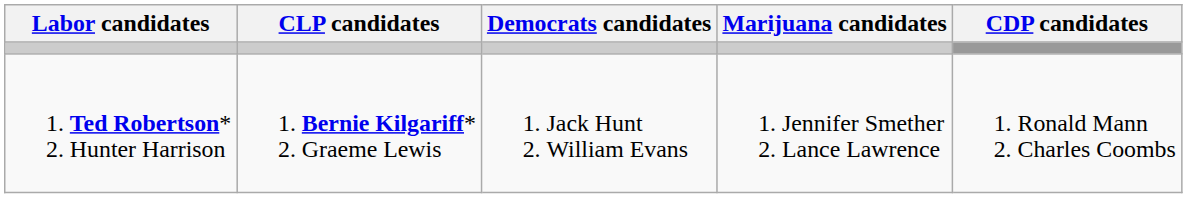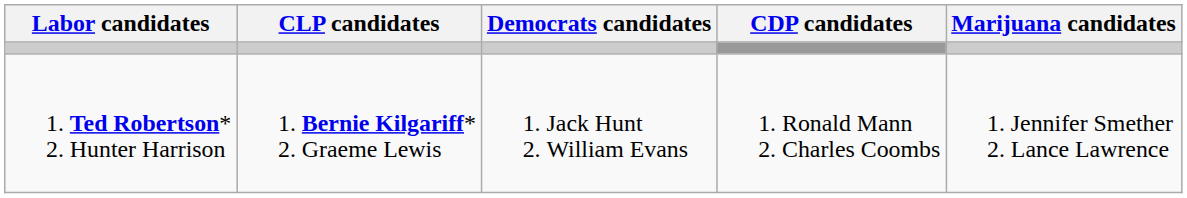columns swapped: CDP candidates <-> Marijuana candidates
